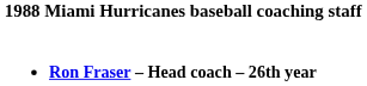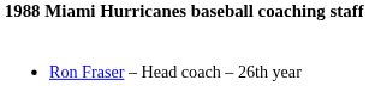Ron Fraser – Head coach – 26th year | column 1: bold -> normal
